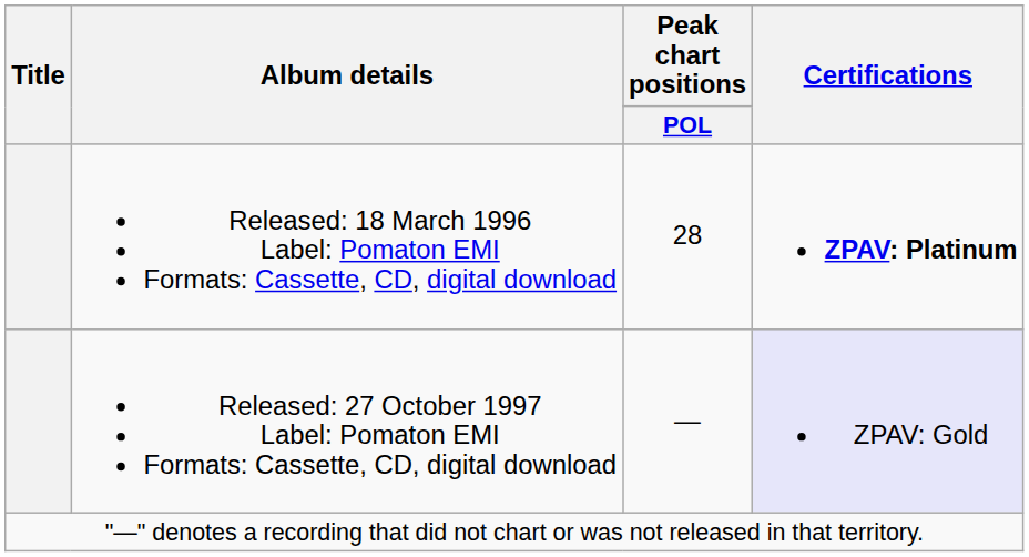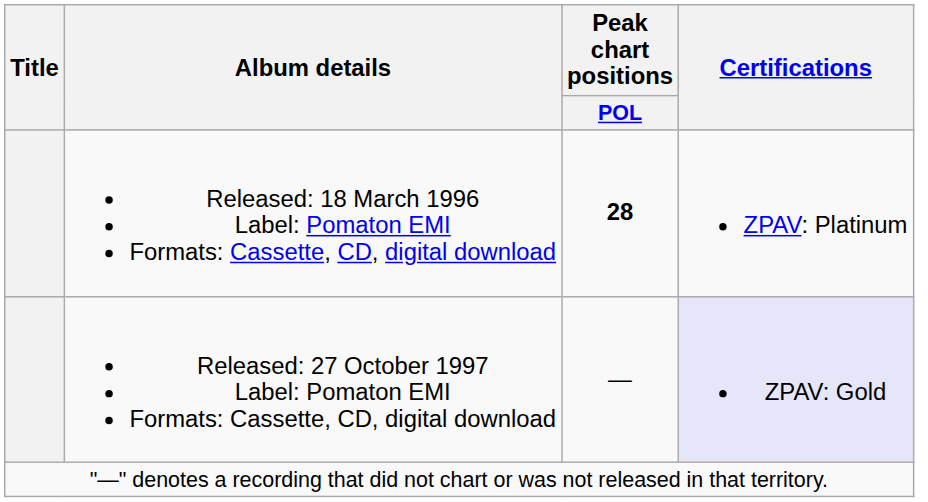row 3 | Peak chart positions / POL: normal -> bold
row 3 | Certifications: bold -> normal
